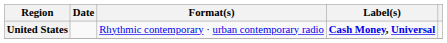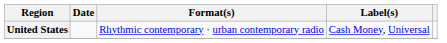United States | Label(s): bold -> normal
